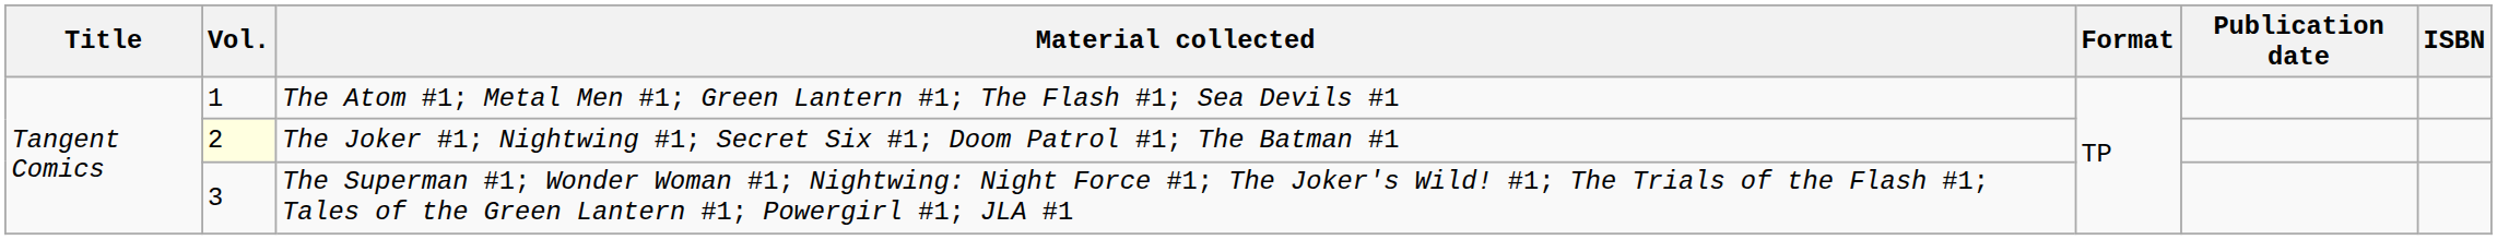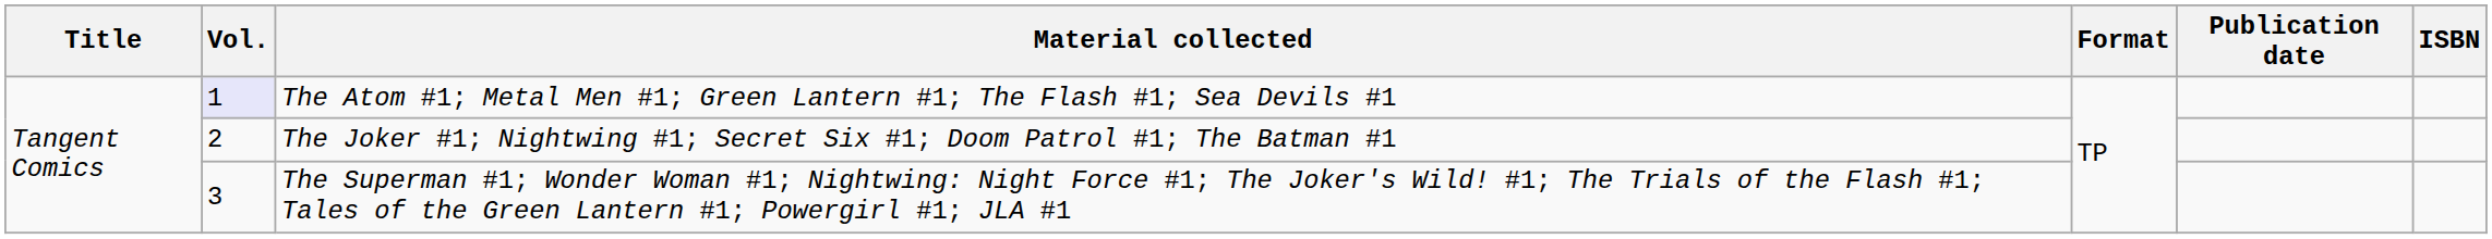row 2 | Vol.: no background -> lavender background
row 3 | Vol.: lightyellow background -> no background
